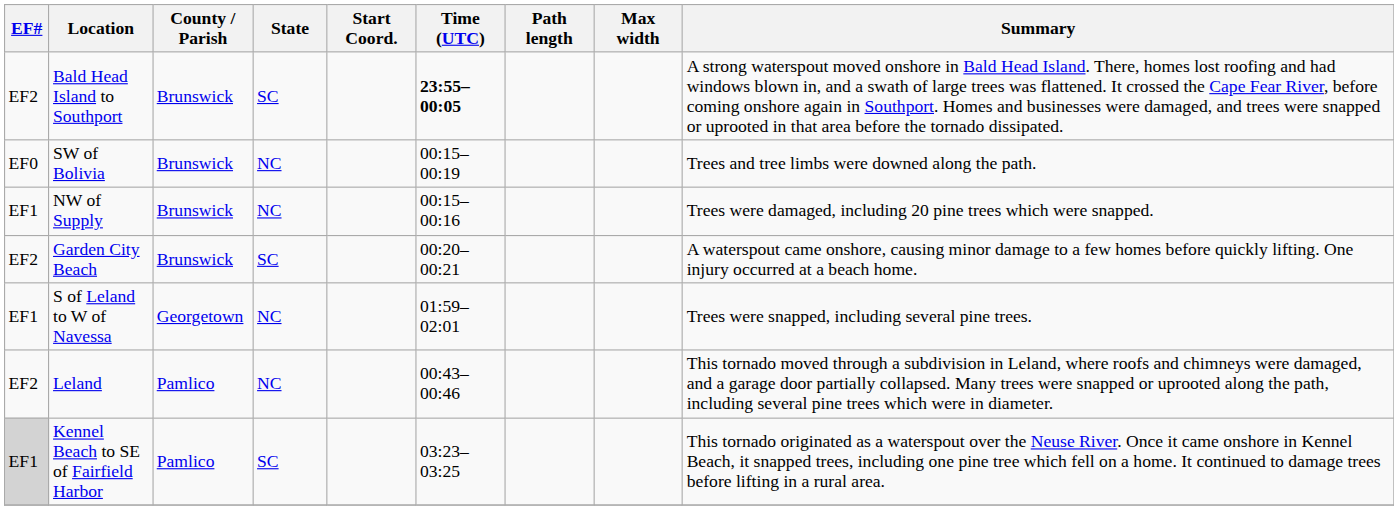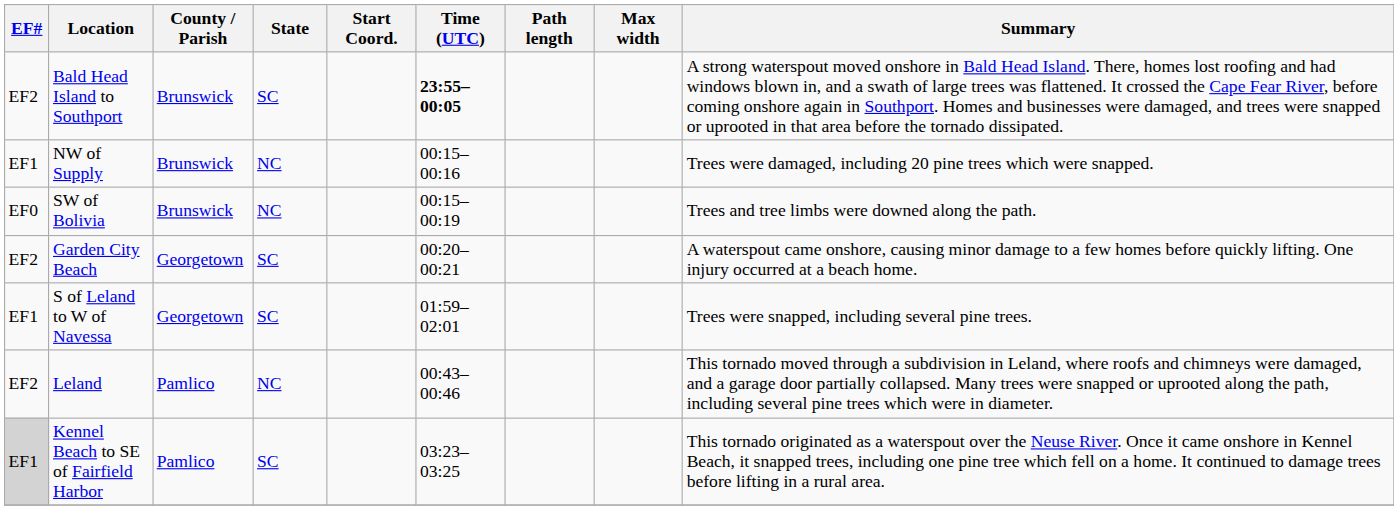rows swapped: SW of Bolivia <-> NW of Supply
Garden City Beach | County / Parish: Brunswick -> Georgetown
S of Leland to W of Navessa | State: NC -> SC
